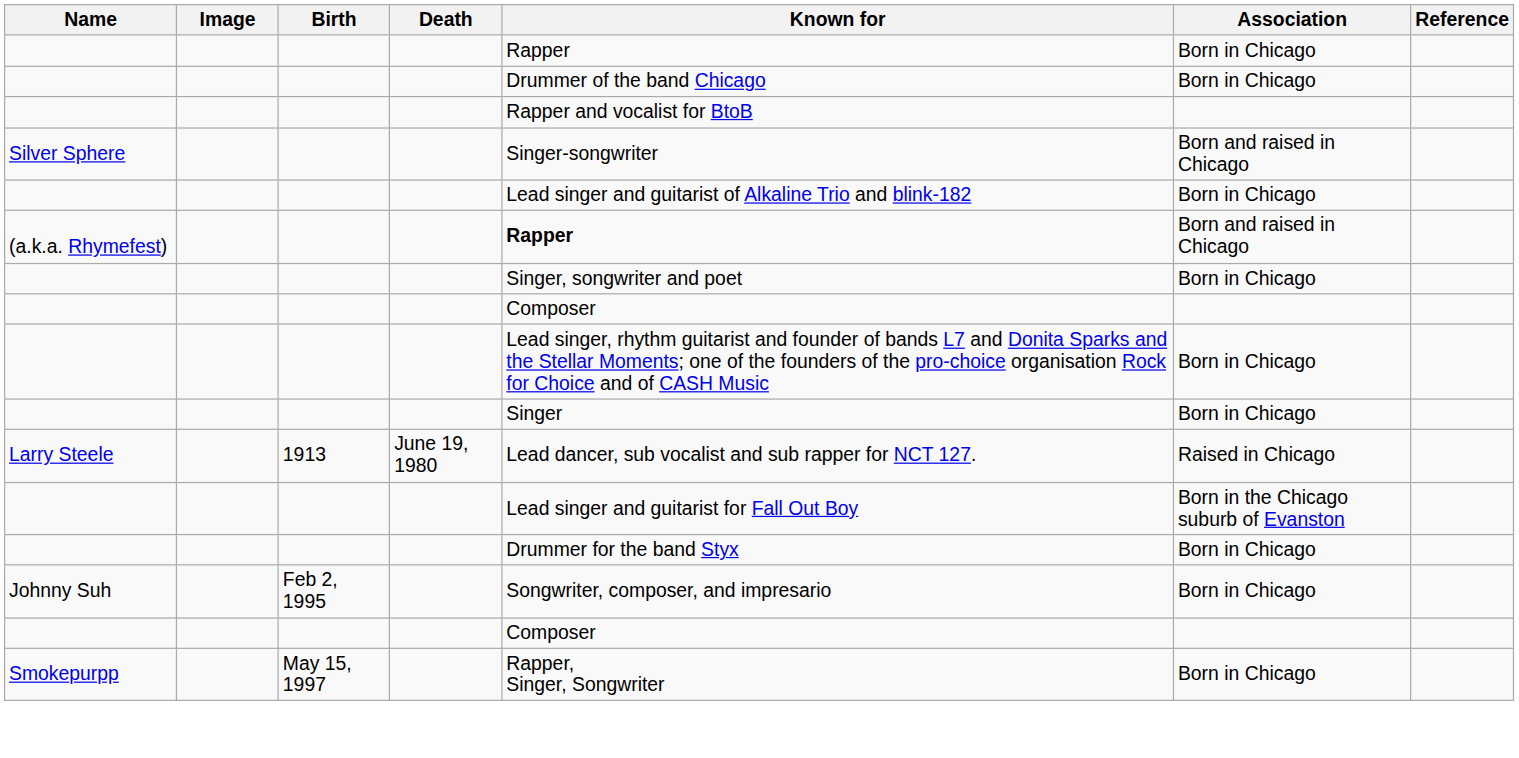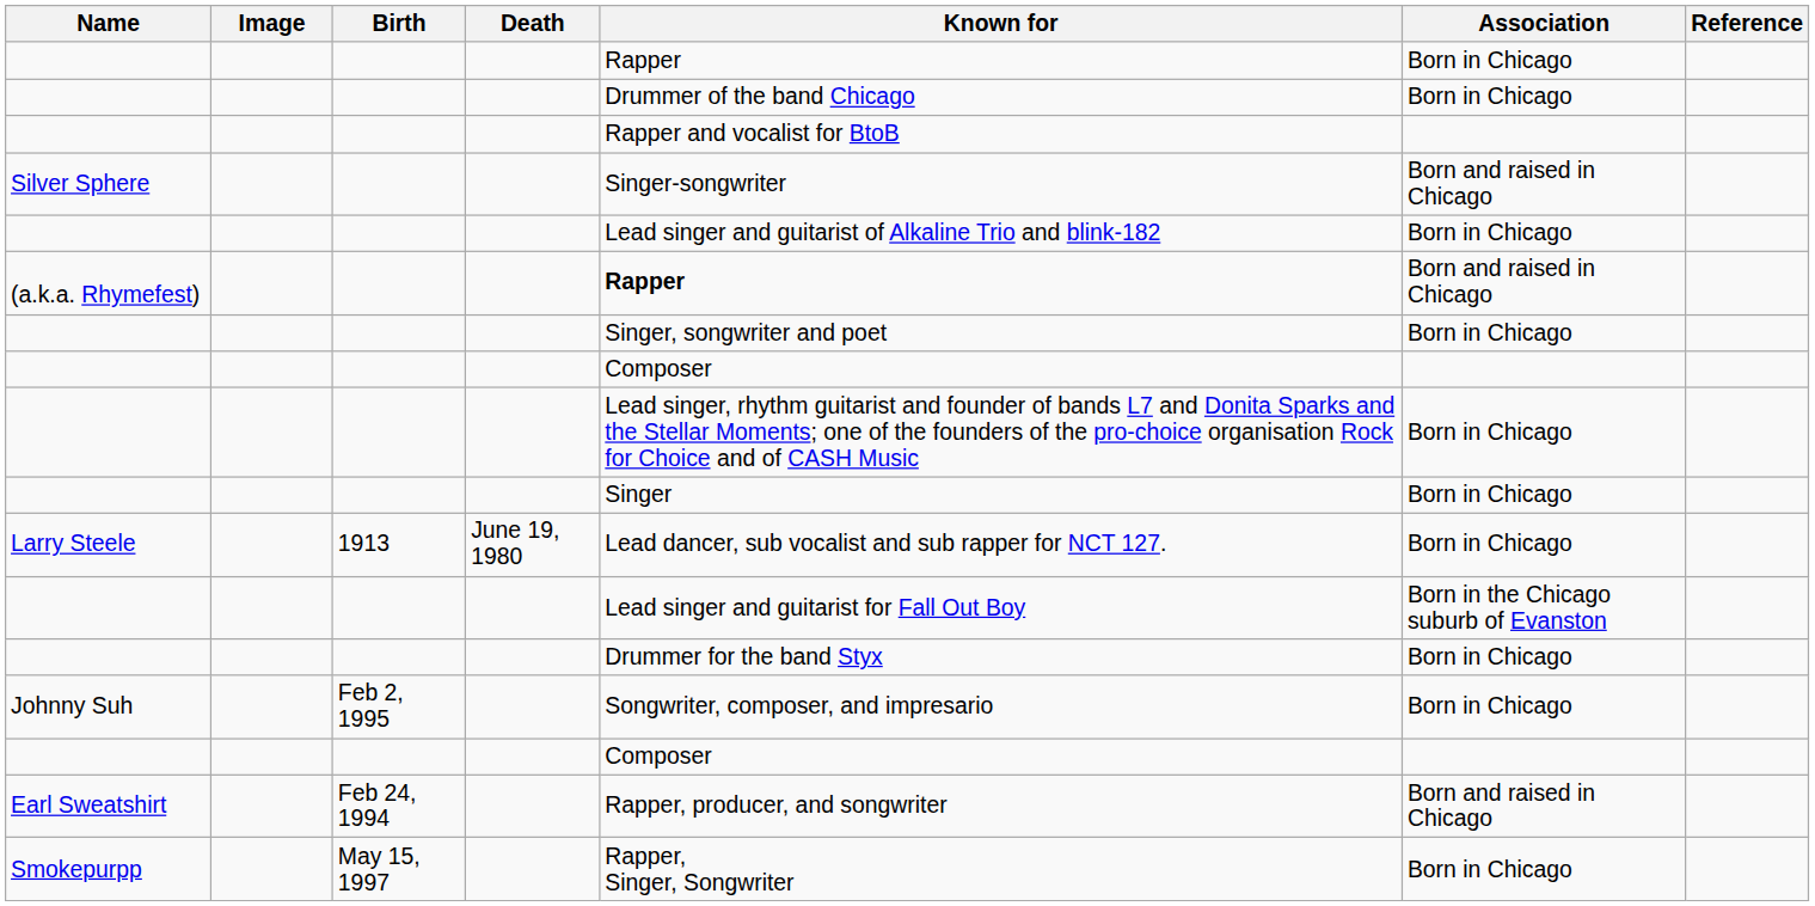Larry Steele | Association: Raised in Chicago -> Born in Chicago
+ row: Earl Sweatshirt | Feb 24, 1994 | Rapper, producer, and songwriter | Born and raised in Chicago
